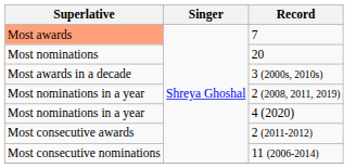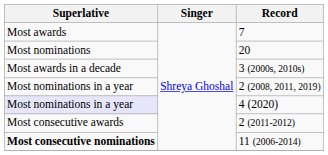7 | Superlative: lightsalmon background -> no background
4 (2020) | Superlative: no background -> lavender background
11 (2006-2014) | Superlative: normal -> bold
